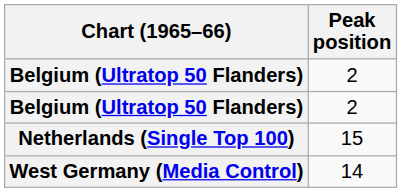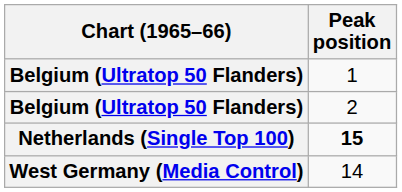row 2 | Peak position: 2 -> 1
row 4 | Peak position: normal -> bold
